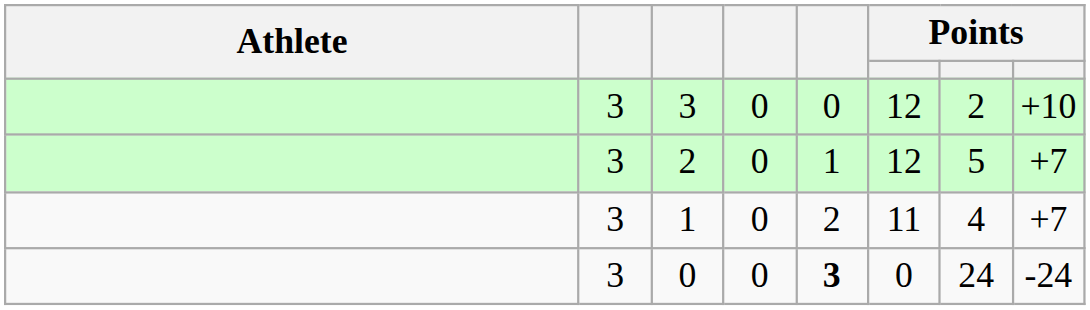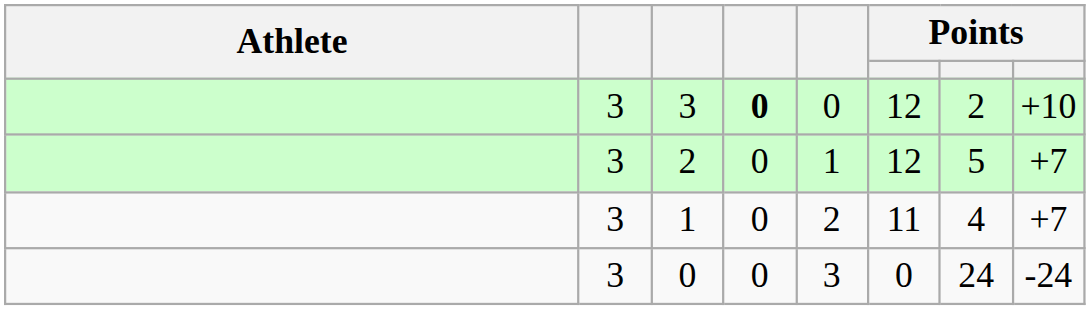row 3 | column 4: normal -> bold
row 6 | column 5: bold -> normal
